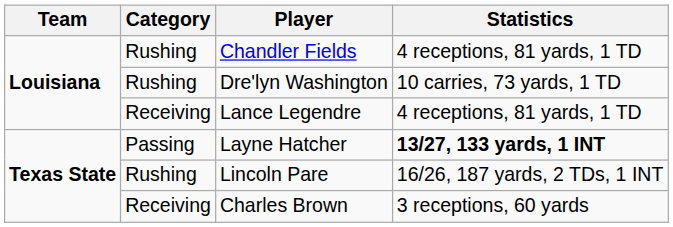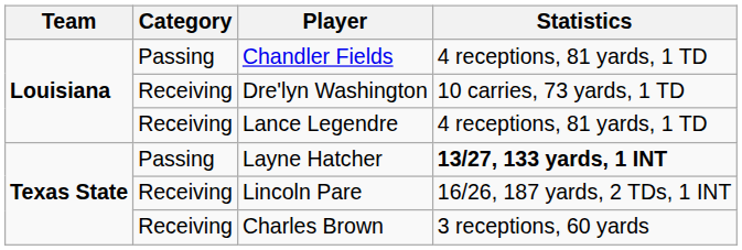Chandler Fields | Category: Rushing -> Passing
Dre'lyn Washington | Category: Rushing -> Receiving
Lincoln Pare | Category: Rushing -> Receiving
